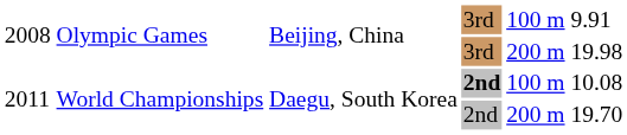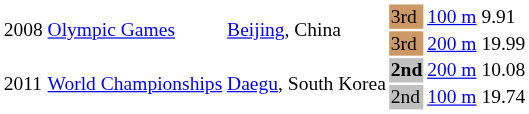row 2 | column 6: 19.98 -> 19.99
row 3 | column 5: 100 m -> 200 m
row 4 | column 5: 200 m -> 100 m
row 4 | column 6: 19.70 -> 19.74
